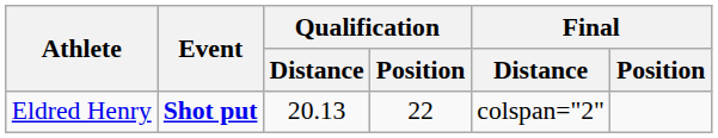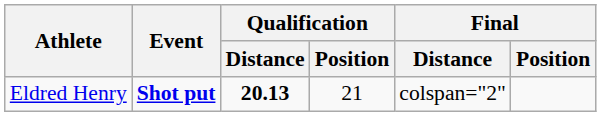Eldred Henry | Qualification / Distance: normal -> bold
Eldred Henry | Qualification / Position: 22 -> 21
